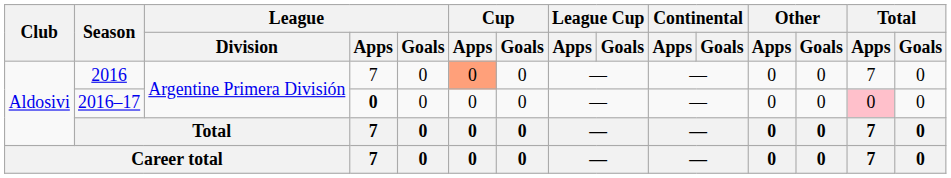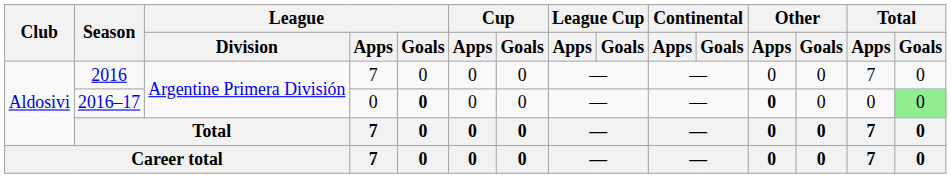2016 | Cup / Apps: lightsalmon background -> no background
2016–17 | League / Apps: bold -> normal
2016–17 | League / Goals: normal -> bold
2016–17 | Other / Apps: normal -> bold
2016–17 | Total / Apps: pink background -> no background
2016–17 | Total / Goals: no background -> lightgreen background
